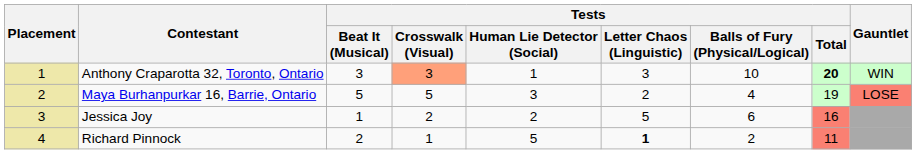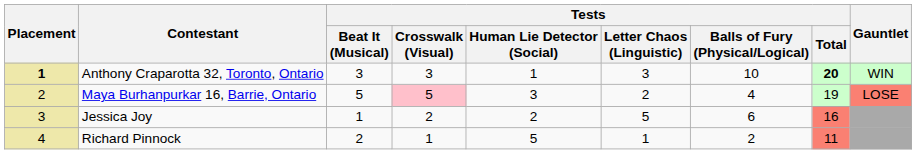Anthony Craparotta 32, Toronto, Ontario | Placement: normal -> bold
Anthony Craparotta 32, Toronto, Ontario | Tests / Crosswalk (Visual): lightsalmon background -> no background
Maya Burhanpurkar 16, Barrie, Ontario | Tests / Crosswalk (Visual): no background -> pink background
Richard Pinnock | Tests / Letter Chaos (Linguistic): bold -> normal
